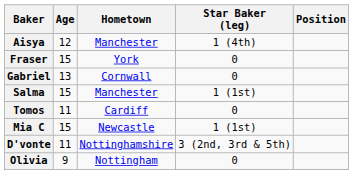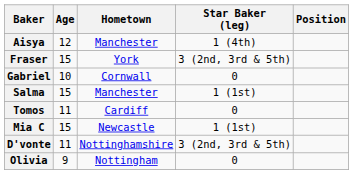Fraser | Star Baker (leg): 0 -> 3 (2nd, 3rd & 5th)
Gabriel | Age: 13 -> 10
